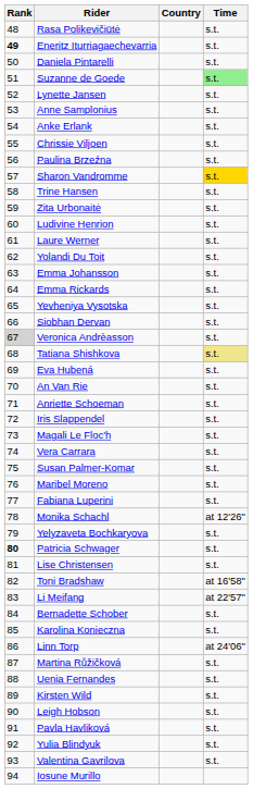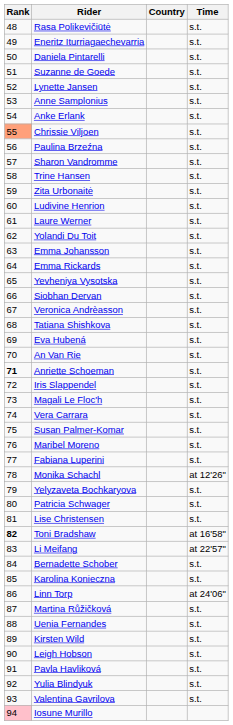Eneritz Iturriagaechevarria | Rank: bold -> normal
Suzanne de Goede | Time: lightgreen background -> no background
Chrissie Viljoen | Rank: no background -> lightsalmon background
Sharon Vandromme | Time: gold background -> no background
Veronica Andrèasson | Rank: lightgrey background -> no background
Tatiana Shishkova | Time: khaki background -> no background
Anriette Schoeman | Rank: normal -> bold
Patricia Schwager | Rank: bold -> normal
Toni Bradshaw | Rank: normal -> bold
Iosune Murillo | Rank: no background -> pink background
